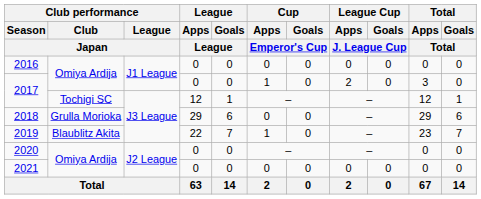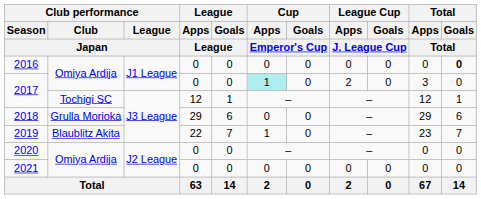2016 | Total / Goals / Total: normal -> bold
2017 / Omiya Ardija | Cup / Apps / Emperor's Cup: no background -> paleturquoise background
